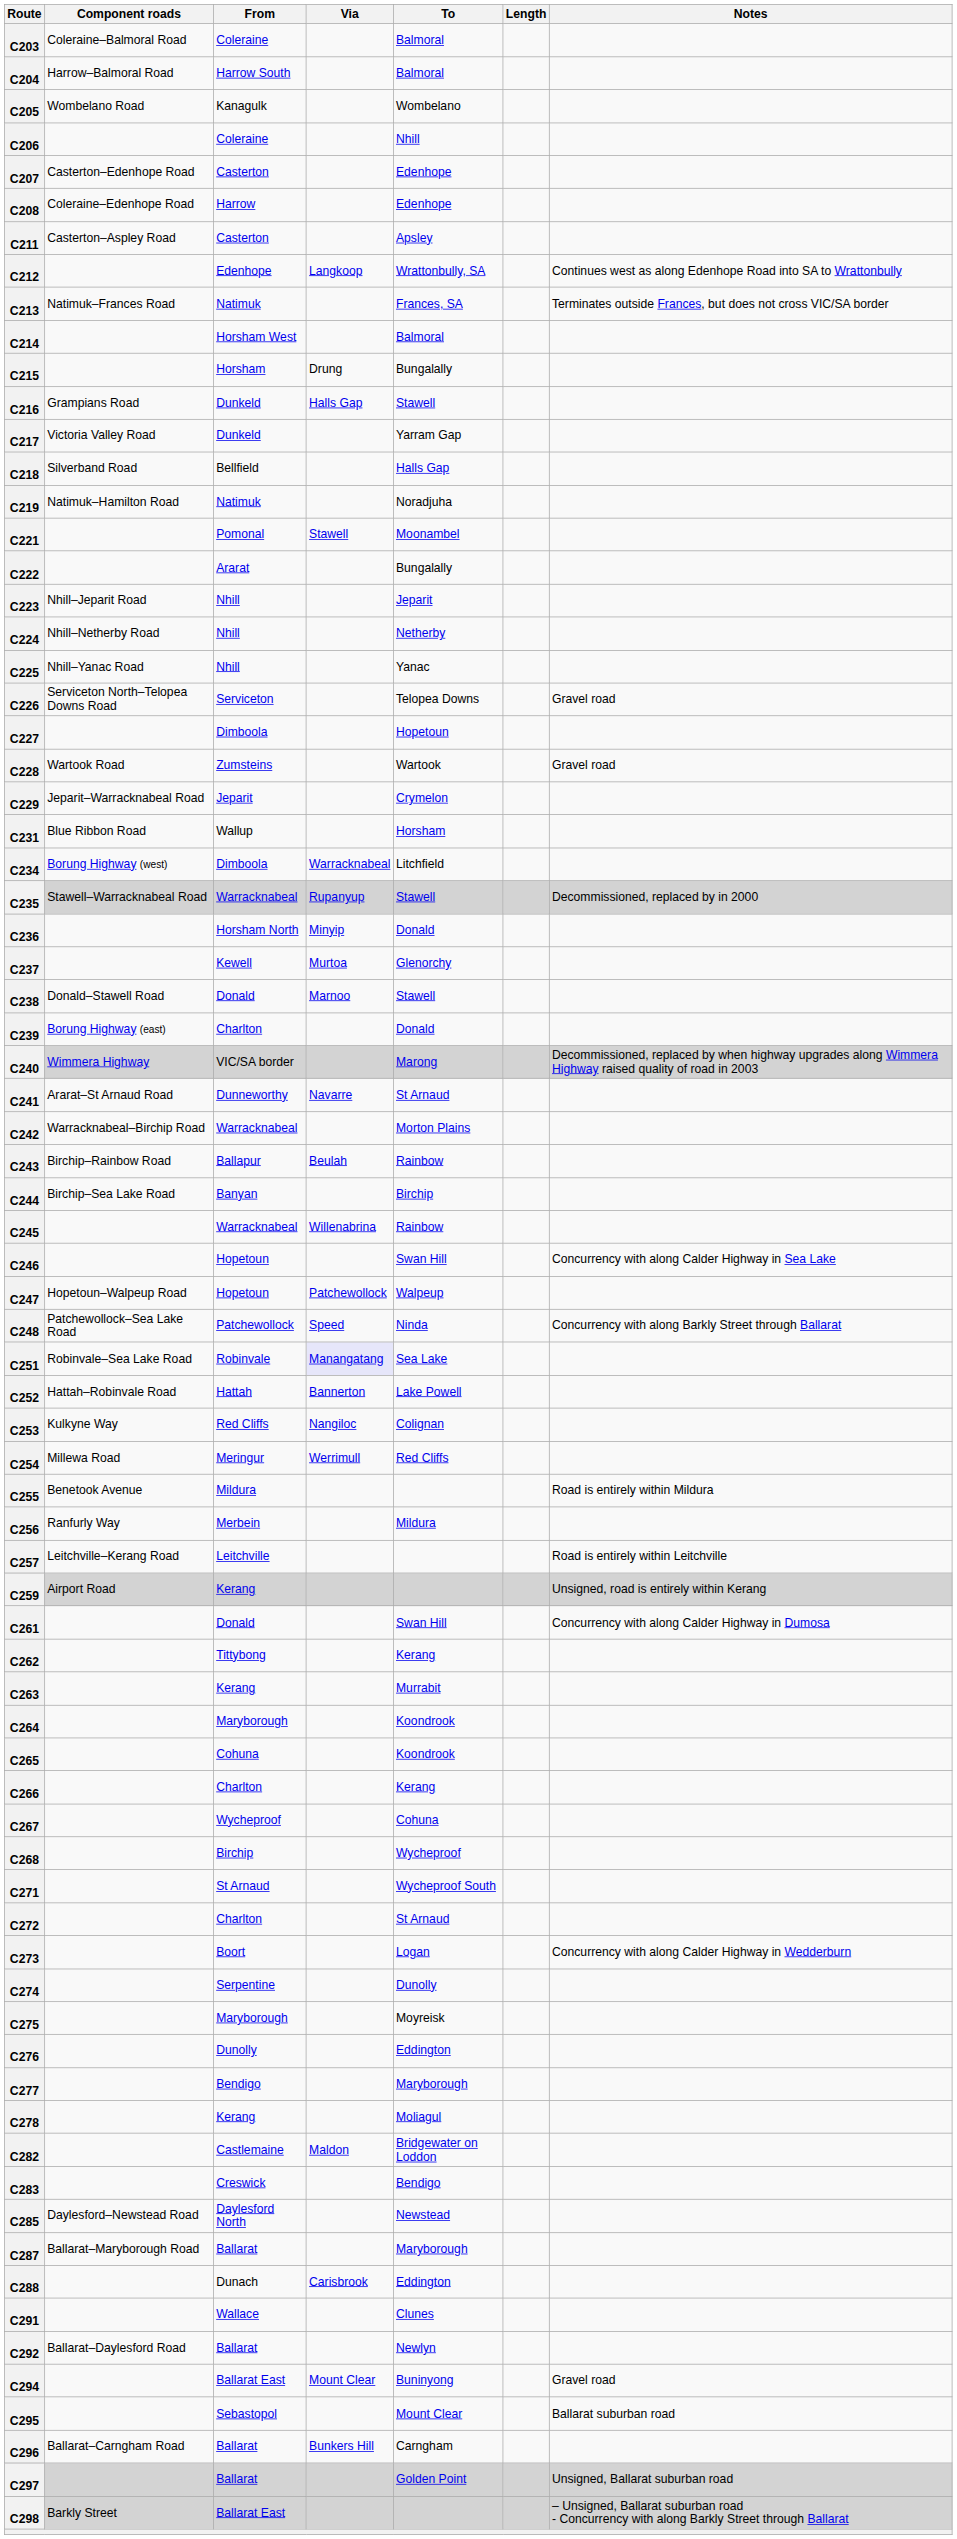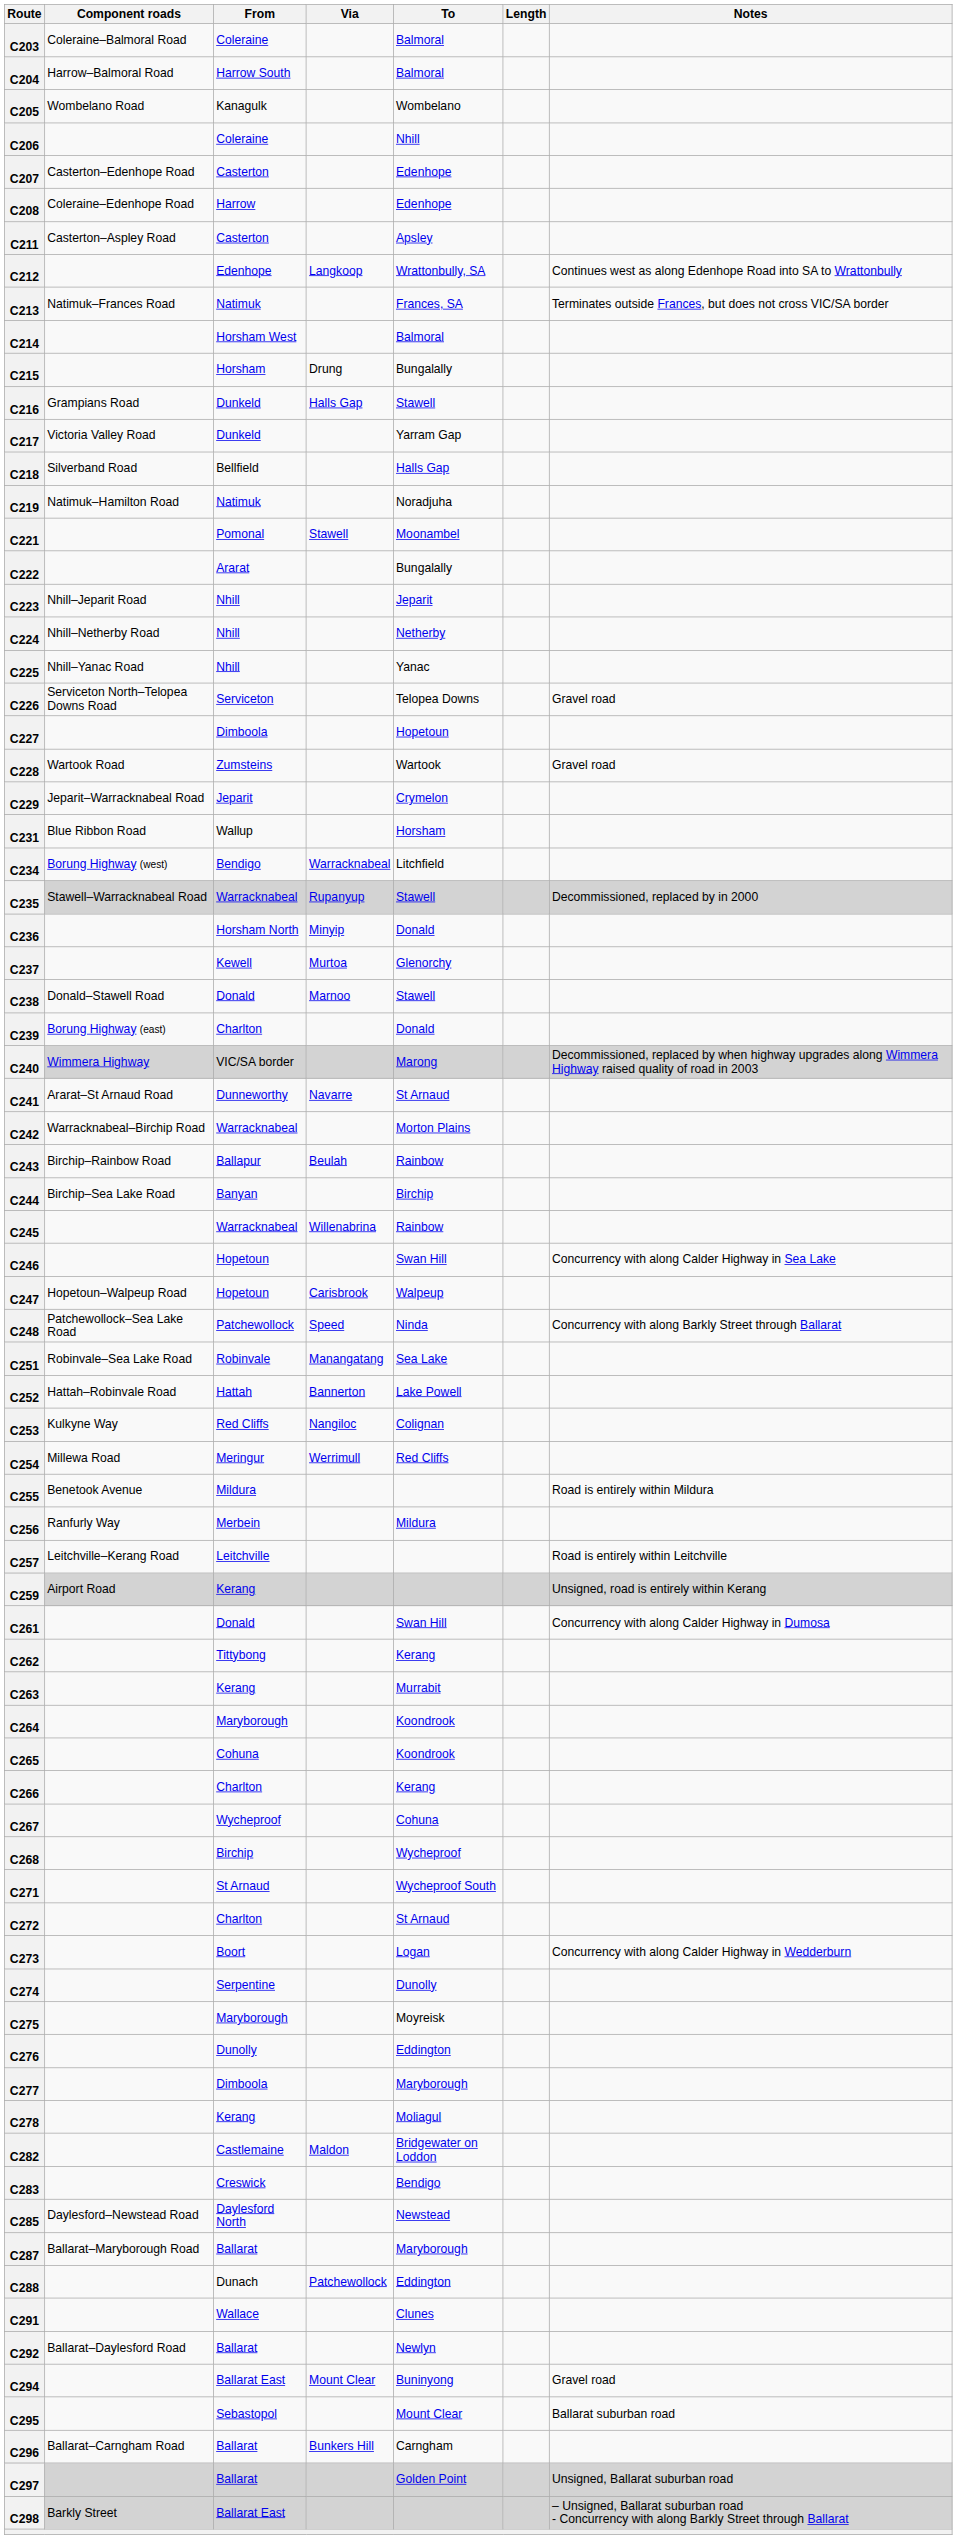C234 | From: Dimboola -> Bendigo
C247 | Via: Patchewollock -> Carisbrook
C251 | Via: lavender background -> no background
C277 | From: Bendigo -> Dimboola
C288 | Via: Carisbrook -> Patchewollock
